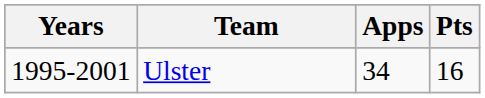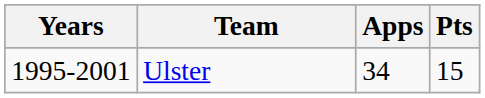Ulster | Pts: 16 -> 15
